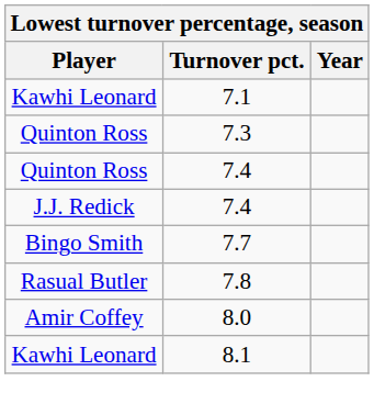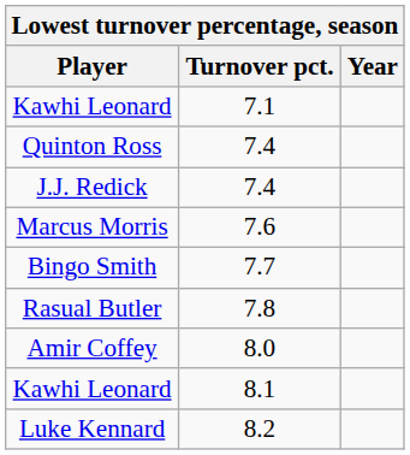- row: Quinton Ross | 7.3
+ row: Marcus Morris | 7.6
+ row: Luke Kennard | 8.2
